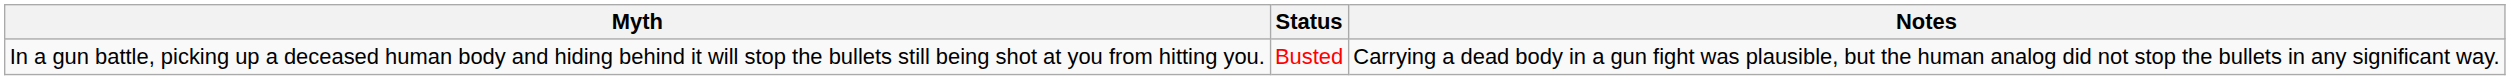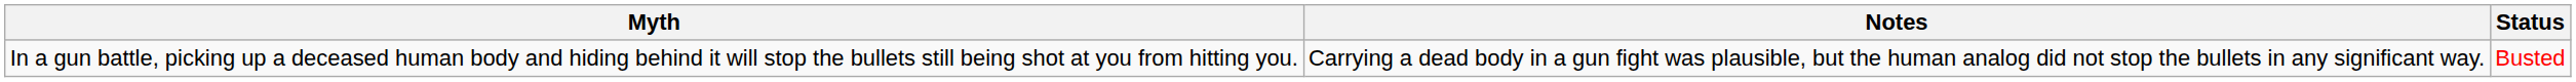columns swapped: Status <-> Notes
